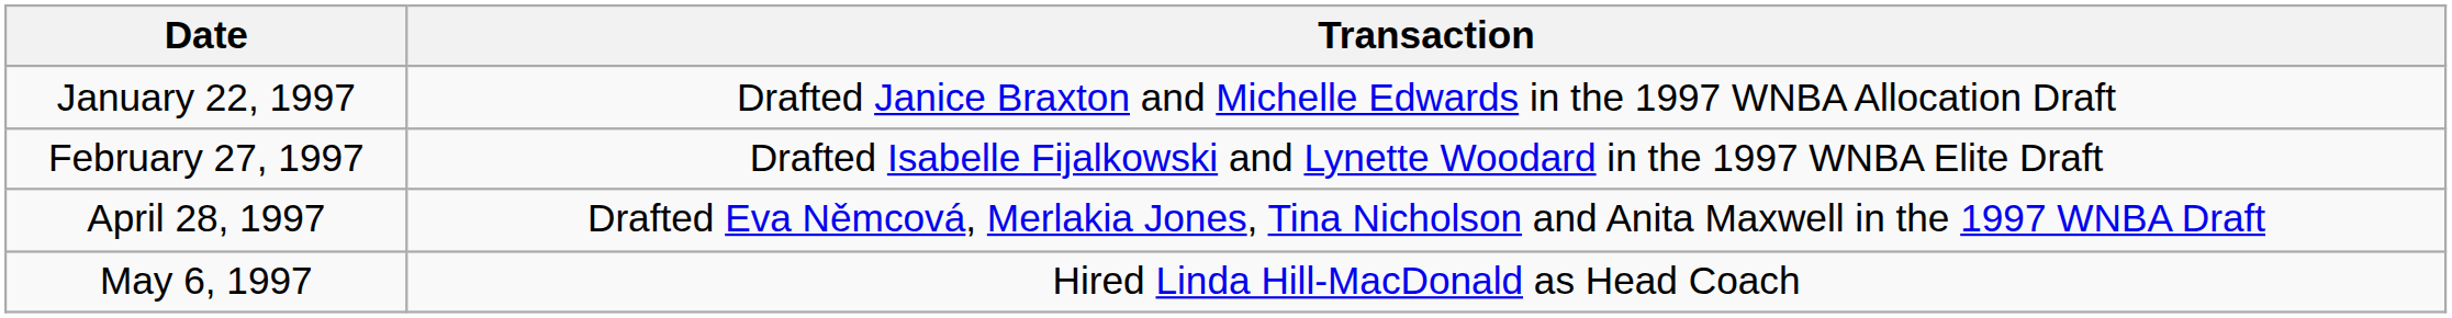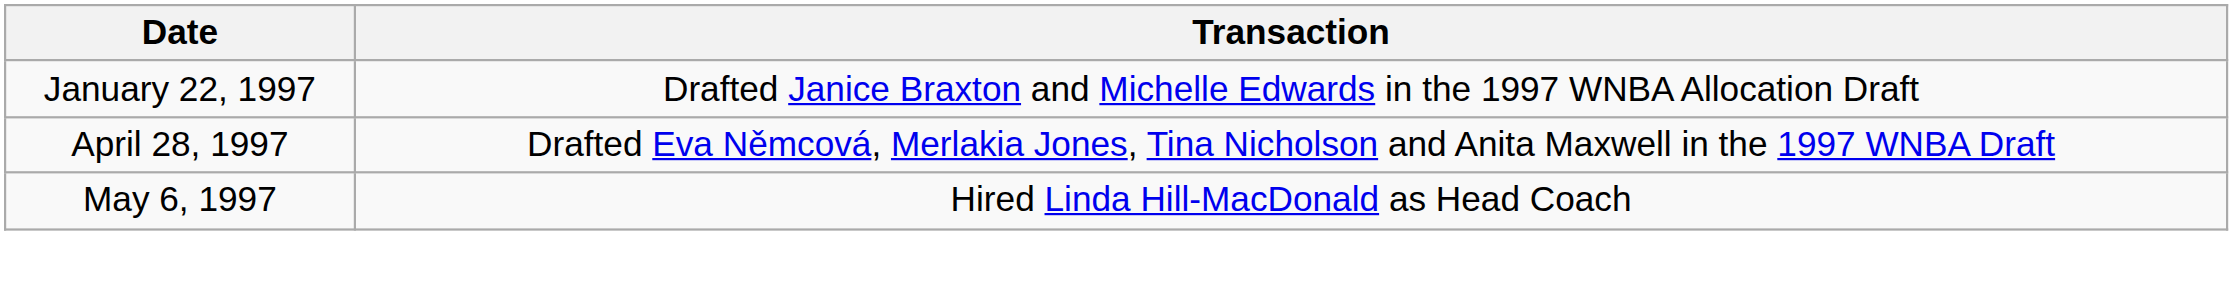- row: February 27, 1997 | Drafted Isabelle Fijalkowski and Lynette Woodard in the 1997 WNBA Elite Draft
